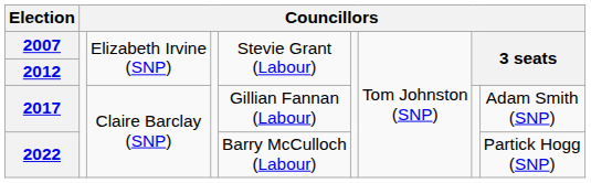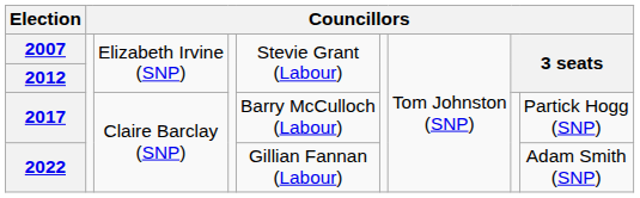2017 | column 5: Gillian Fannan (Labour) -> Barry McCulloch (Labour)
2017 | column 9: Adam Smith (SNP) -> Partick Hogg (SNP)
2022 | column 5: Barry McCulloch (Labour) -> Gillian Fannan (Labour)
2022 | column 9: Partick Hogg (SNP) -> Adam Smith (SNP)
